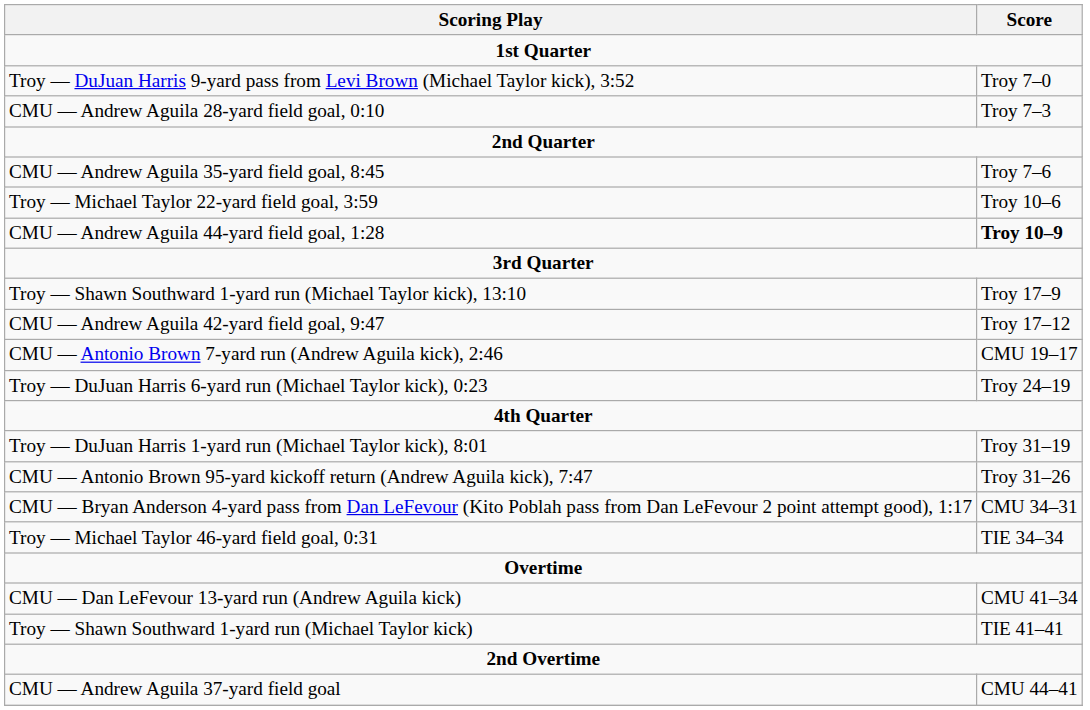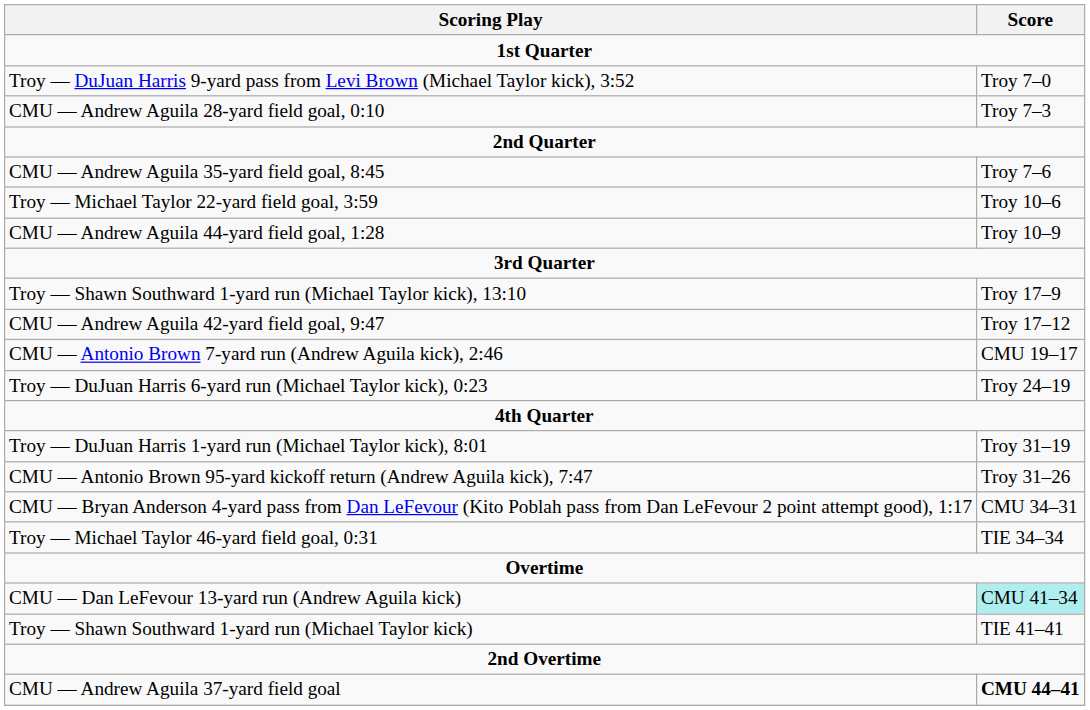CMU — Andrew Aguila 44-yard field goal, 1:28 | Score: bold -> normal
CMU — Dan LeFevour 13-yard run (Andrew Aguila kick) | Score: no background -> paleturquoise background
CMU — Andrew Aguila 37-yard field goal | Score: normal -> bold
